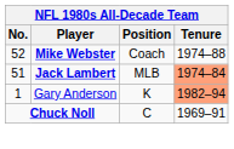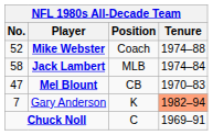Jack Lambert | No.: 51 -> 58
Jack Lambert | Tenure: lightsalmon background -> no background
+ row: 47 | Mel Blount | CB | 1970–83
Gary Anderson | No.: 1 -> 7
